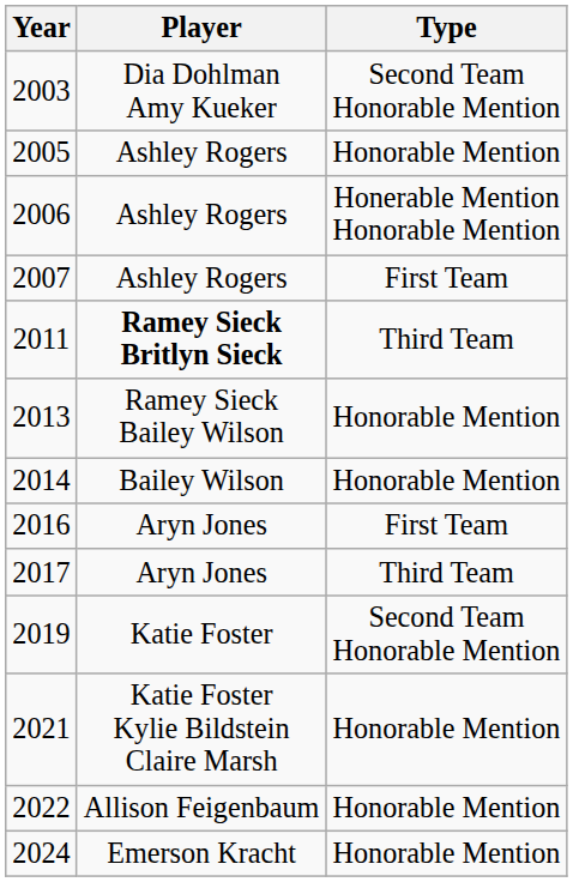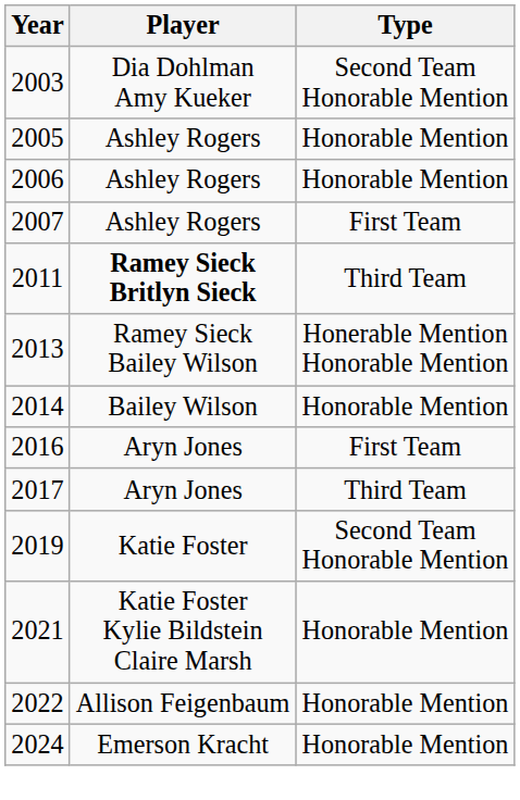2006 | Type: Honerable Mention Honorable Mention -> Honorable Mention
2013 | Type: Honorable Mention -> Honerable Mention Honorable Mention
